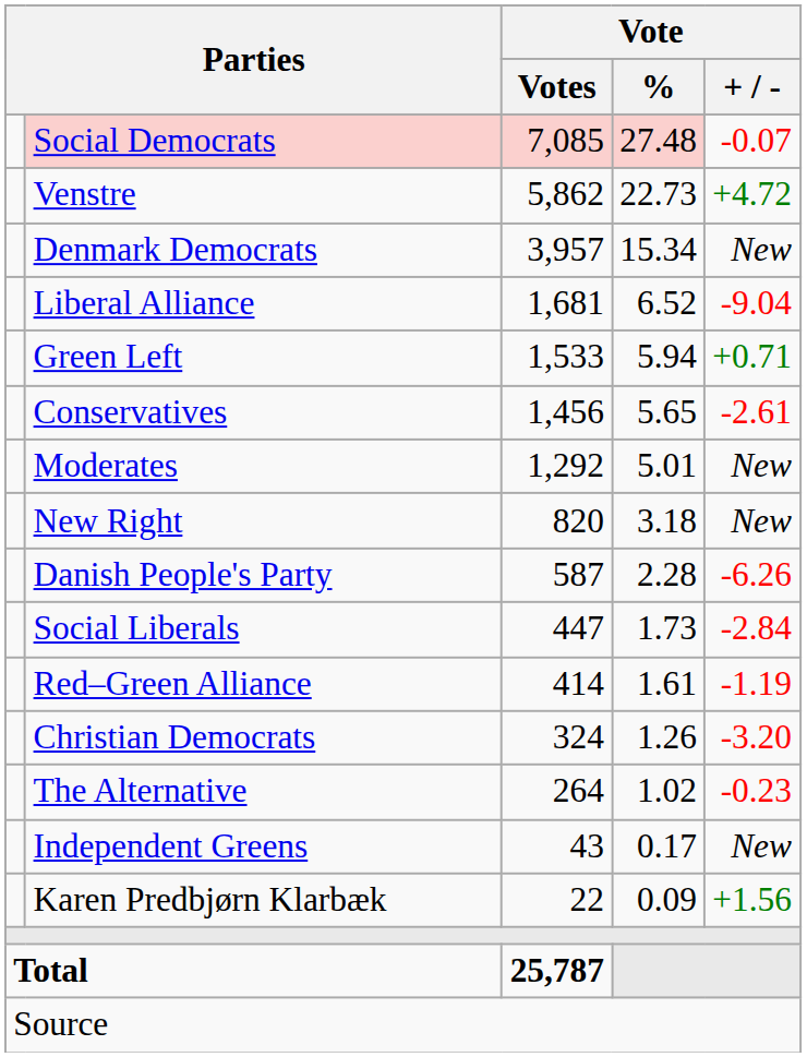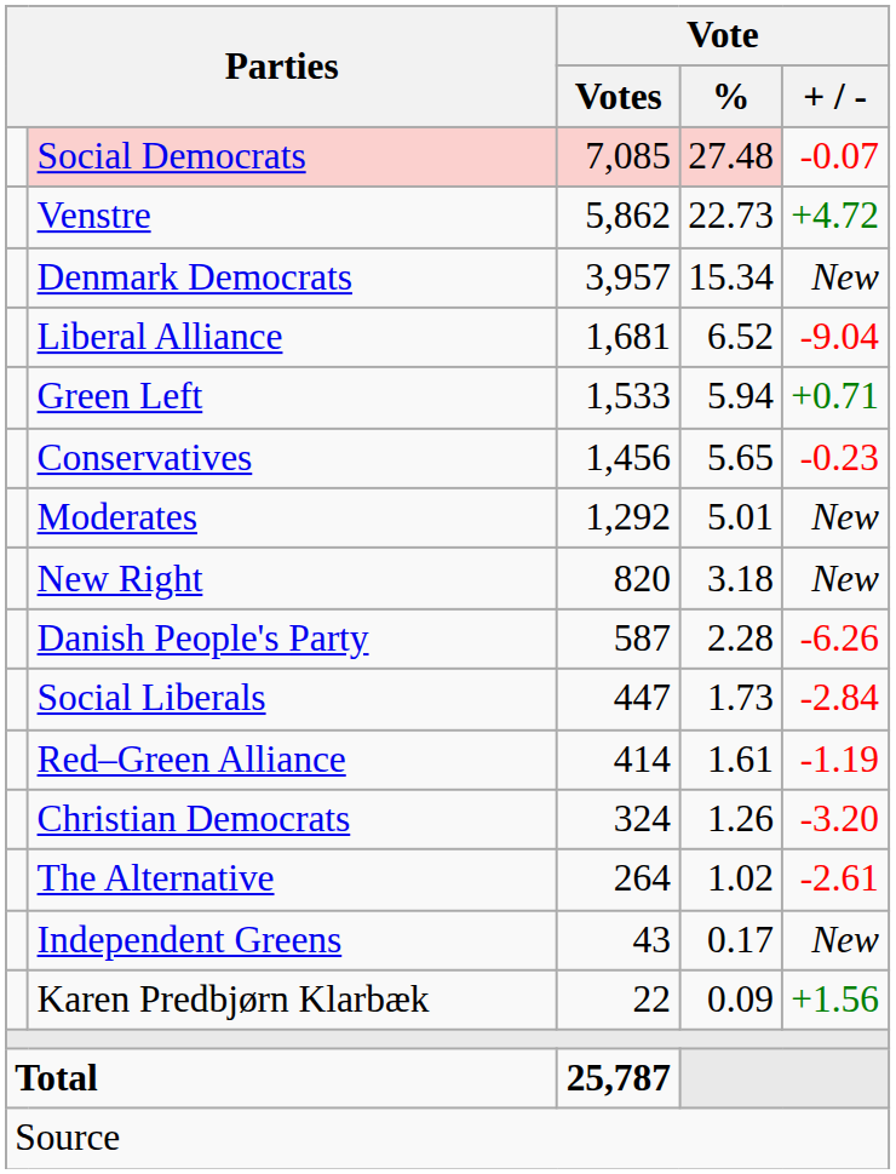Conservatives | Vote / + / -: -2.61 -> -0.23
The Alternative | Vote / + / -: -0.23 -> -2.61
